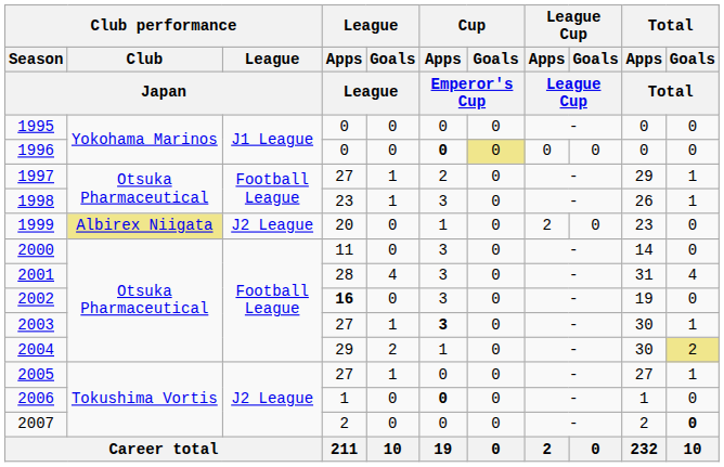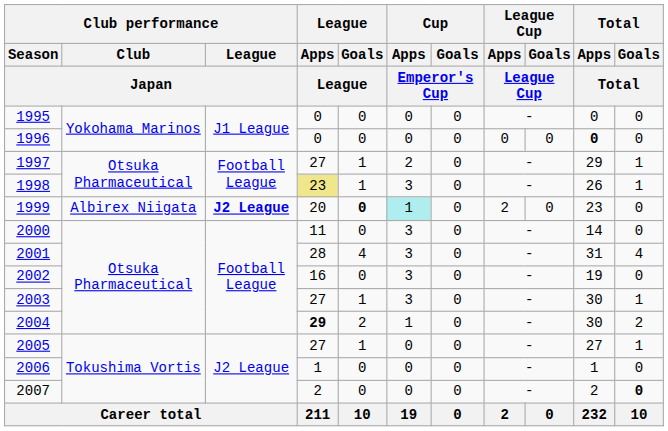1996 | Cup / Apps / Emperor's Cup: bold -> normal
1996 | Cup / Goals / Emperor's Cup: khaki background -> no background
1996 | Total / Apps / Total: normal -> bold
1998 | League / Apps / League: no background -> khaki background
1999 | Club performance / Club / Japan: khaki background -> no background
1999 | Club performance / League / Japan: normal -> bold
1999 | League / Goals / League: normal -> bold
1999 | Cup / Apps / Emperor's Cup: no background -> paleturquoise background
2002 | League / Apps / League: bold -> normal
2003 | Cup / Apps / Emperor's Cup: bold -> normal
2004 | League / Apps / League: normal -> bold
2004 | Total / Goals / Total: khaki background -> no background
2006 | Cup / Apps / Emperor's Cup: bold -> normal
